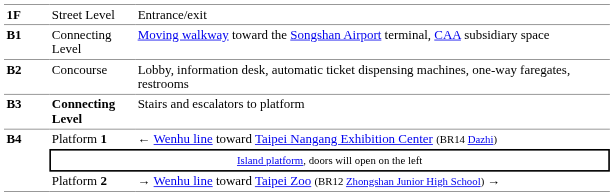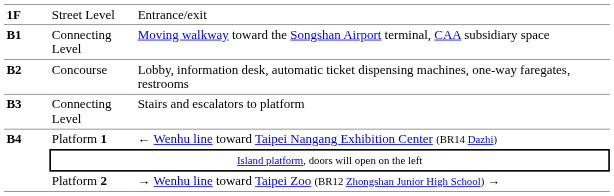Stairs and escalators to platform | column 2: bold -> normal
